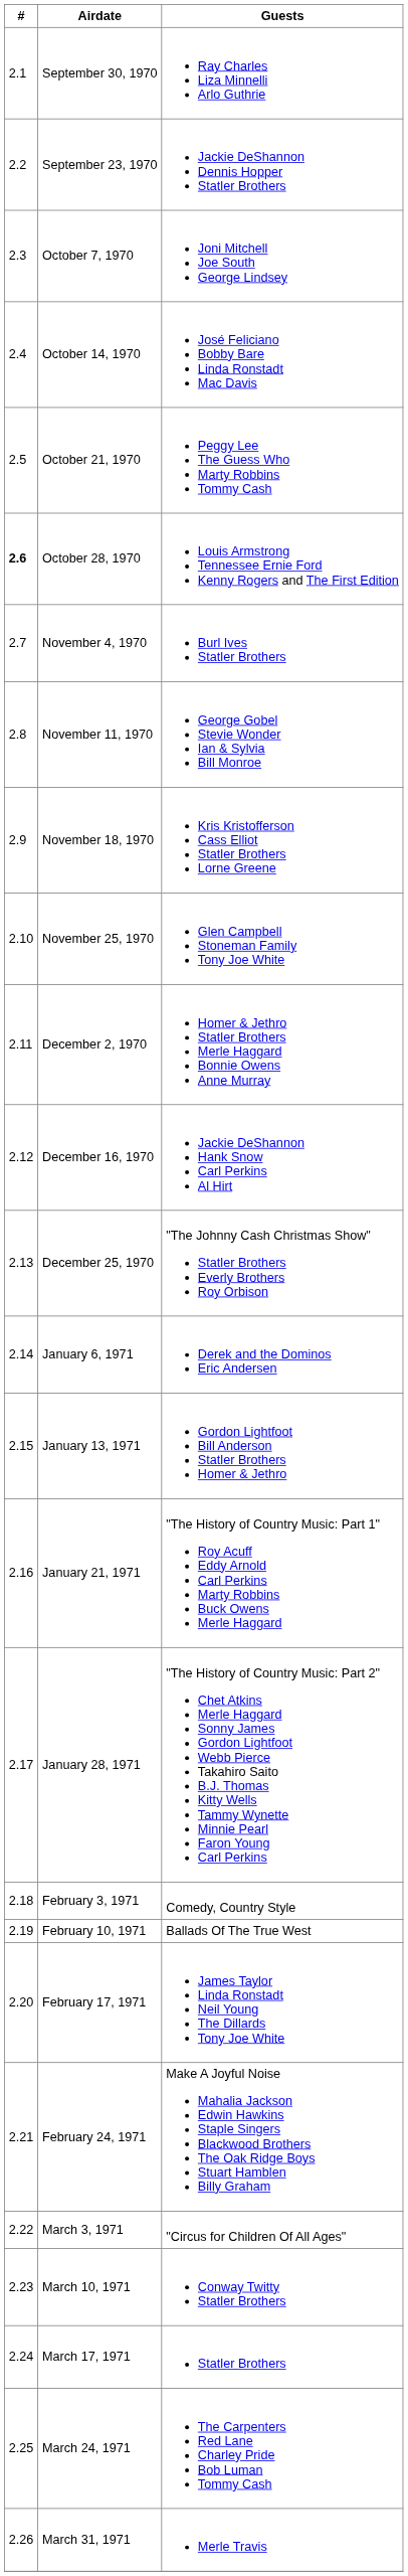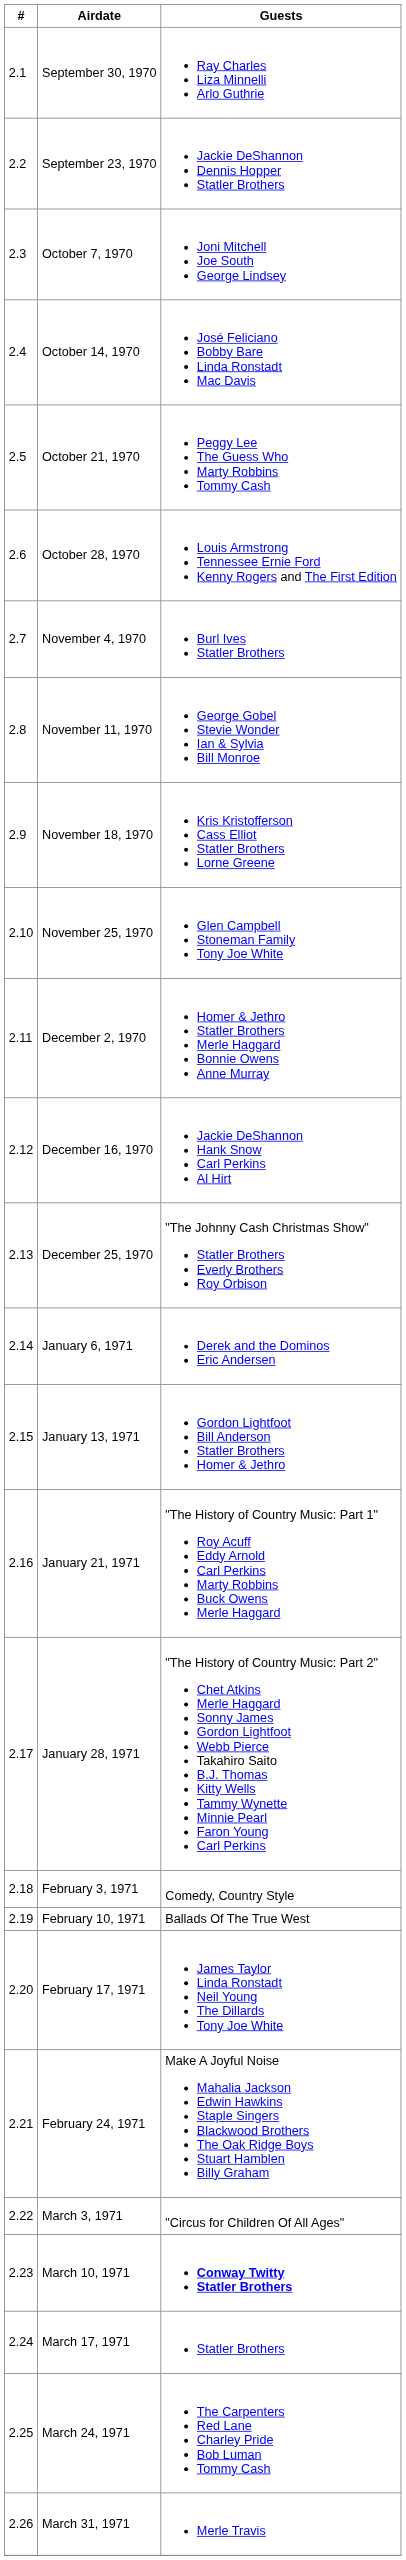October 28, 1970 | #: bold -> normal
March 10, 1971 | Guests: normal -> bold
